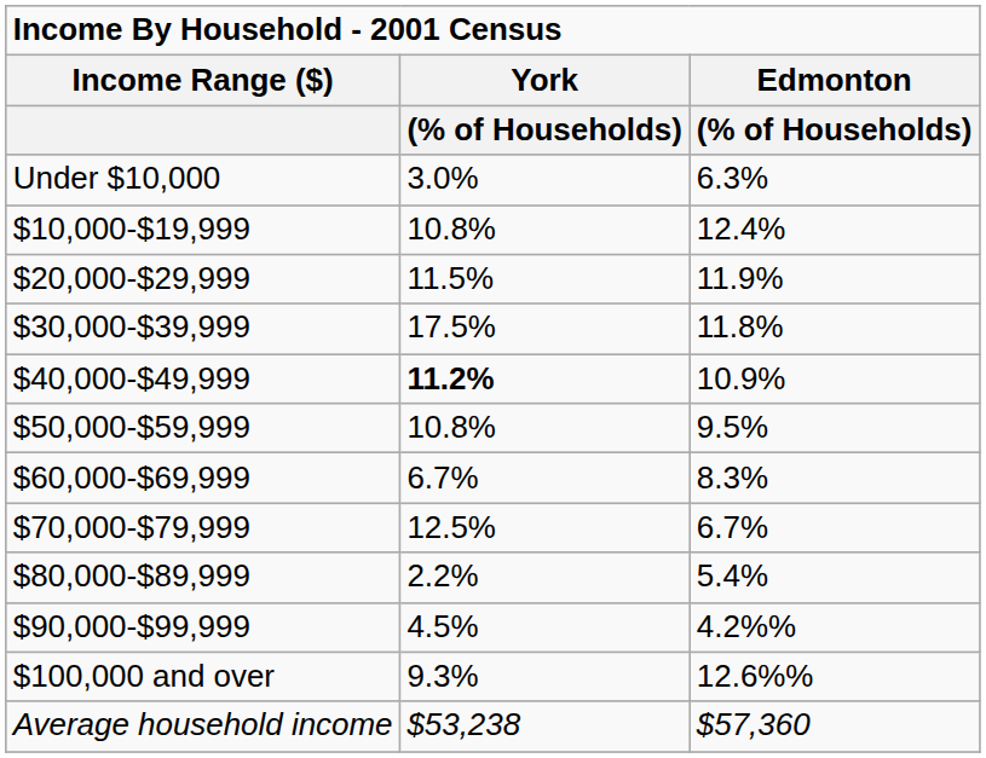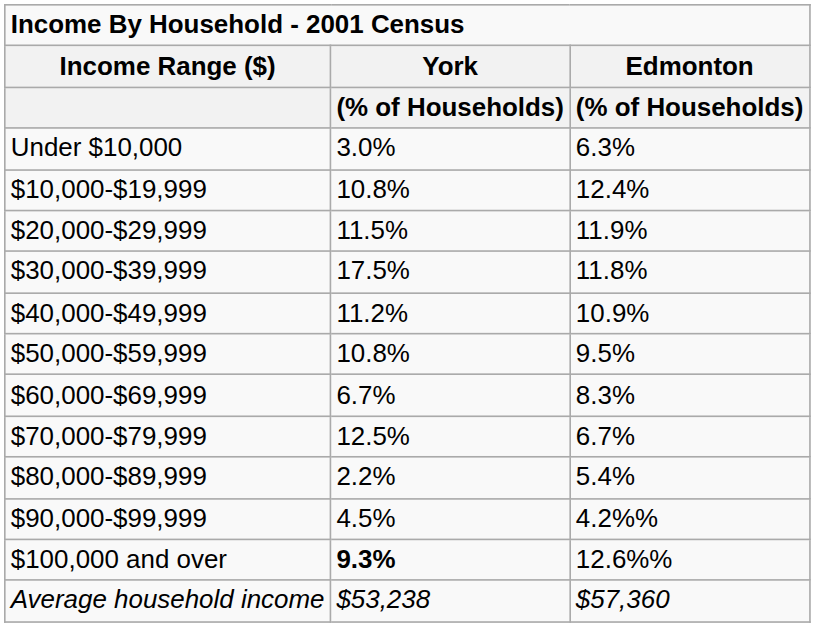$40,000-$49,999 | York / (% of Households): bold -> normal
$100,000 and over | York / (% of Households): normal -> bold
